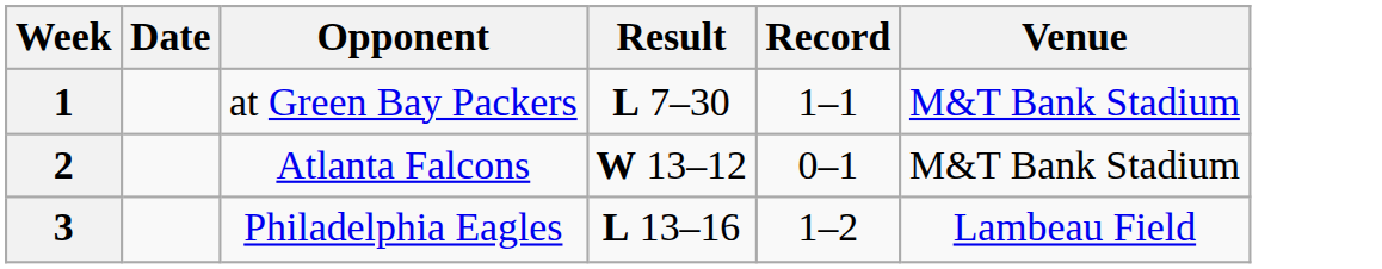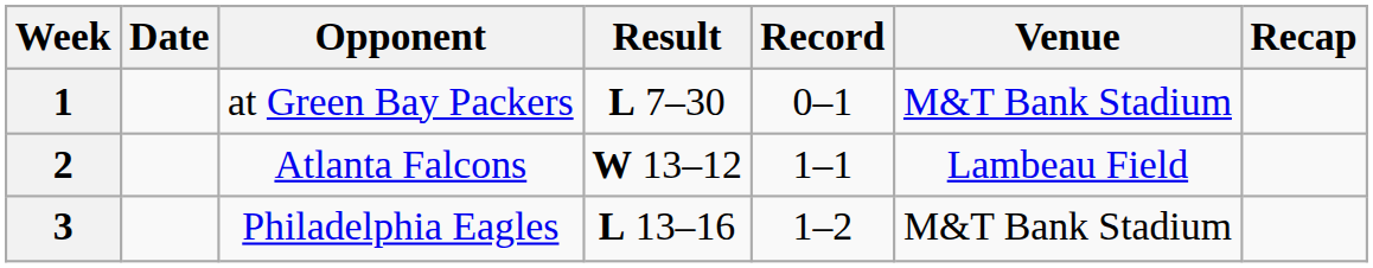+ column: Recap
1 | Record: 1–1 -> 0–1
2 | Record: 0–1 -> 1–1
2 | Venue: M&T Bank Stadium -> Lambeau Field
3 | Venue: Lambeau Field -> M&T Bank Stadium
